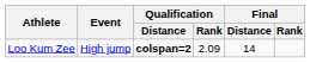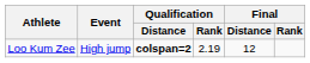Loo Kum Zee | Qualification / Rank: 2.09 -> 2.19
Loo Kum Zee | Final / Distance: 14 -> 12
